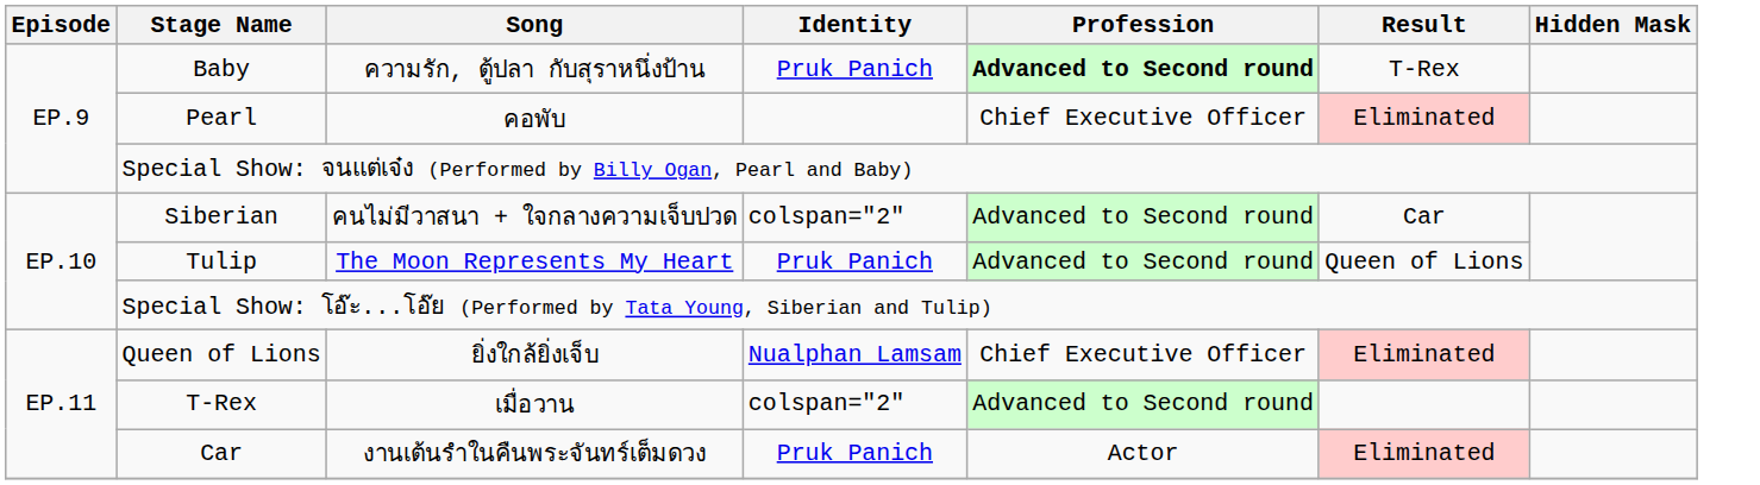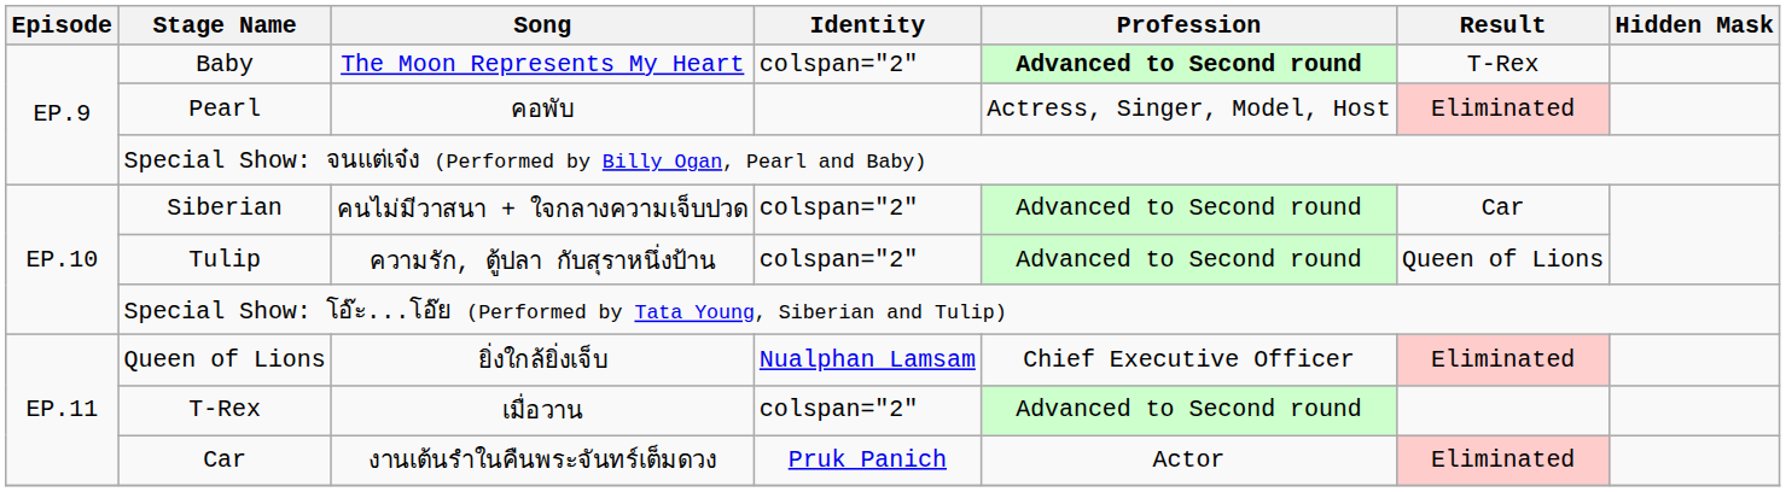Baby | Song: ความรัก, ตู้ปลา กับสุราหนึ่งป้าน -> The Moon Represents My Heart
Baby | Identity: Pruk Panich -> colspan="2"
Pearl | Profession: Chief Executive Officer -> Actress, Singer, Model, Host
Tulip | Song: The Moon Represents My Heart -> ความรัก, ตู้ปลา กับสุราหนึ่งป้าน
Tulip | Identity: Pruk Panich -> colspan="2"
